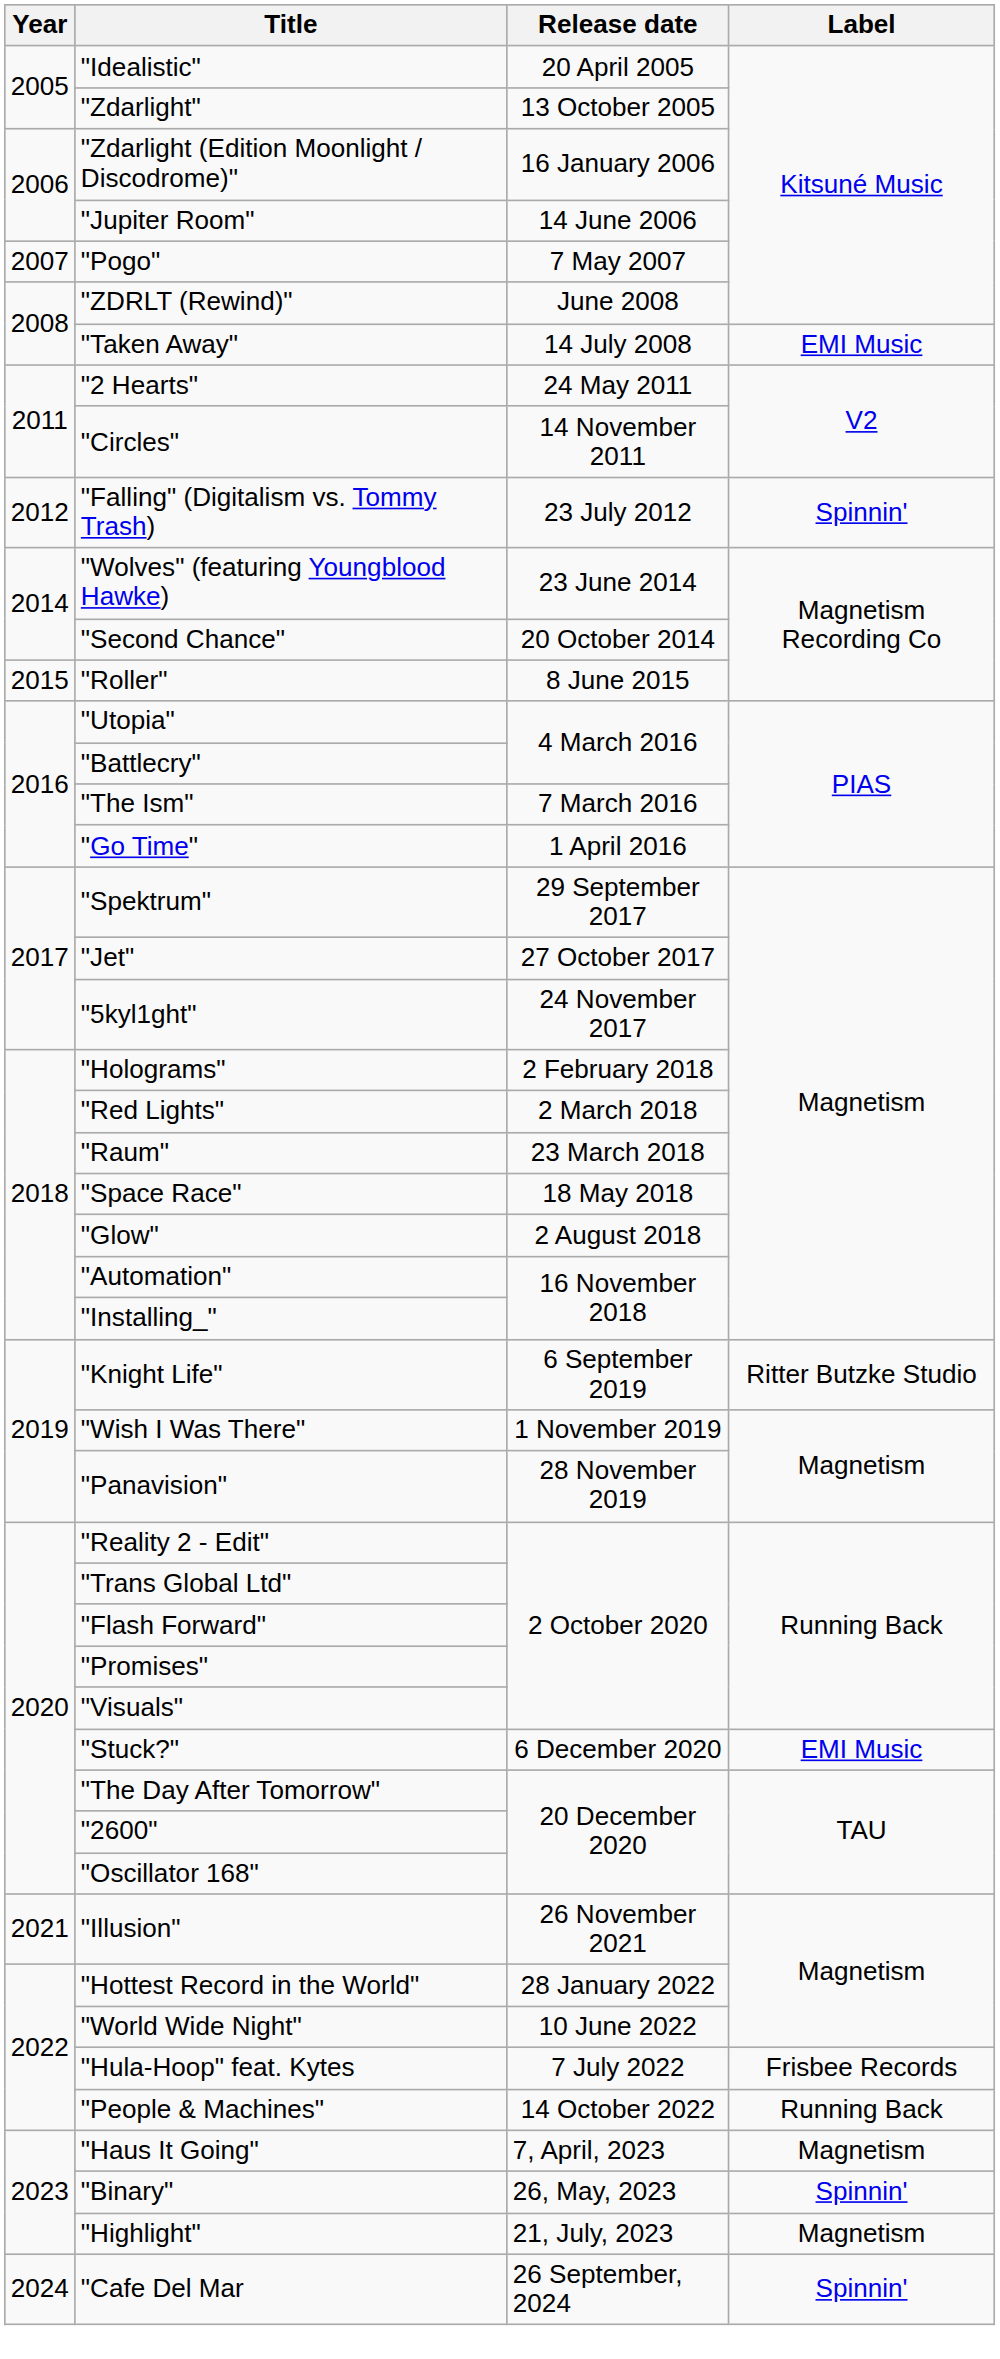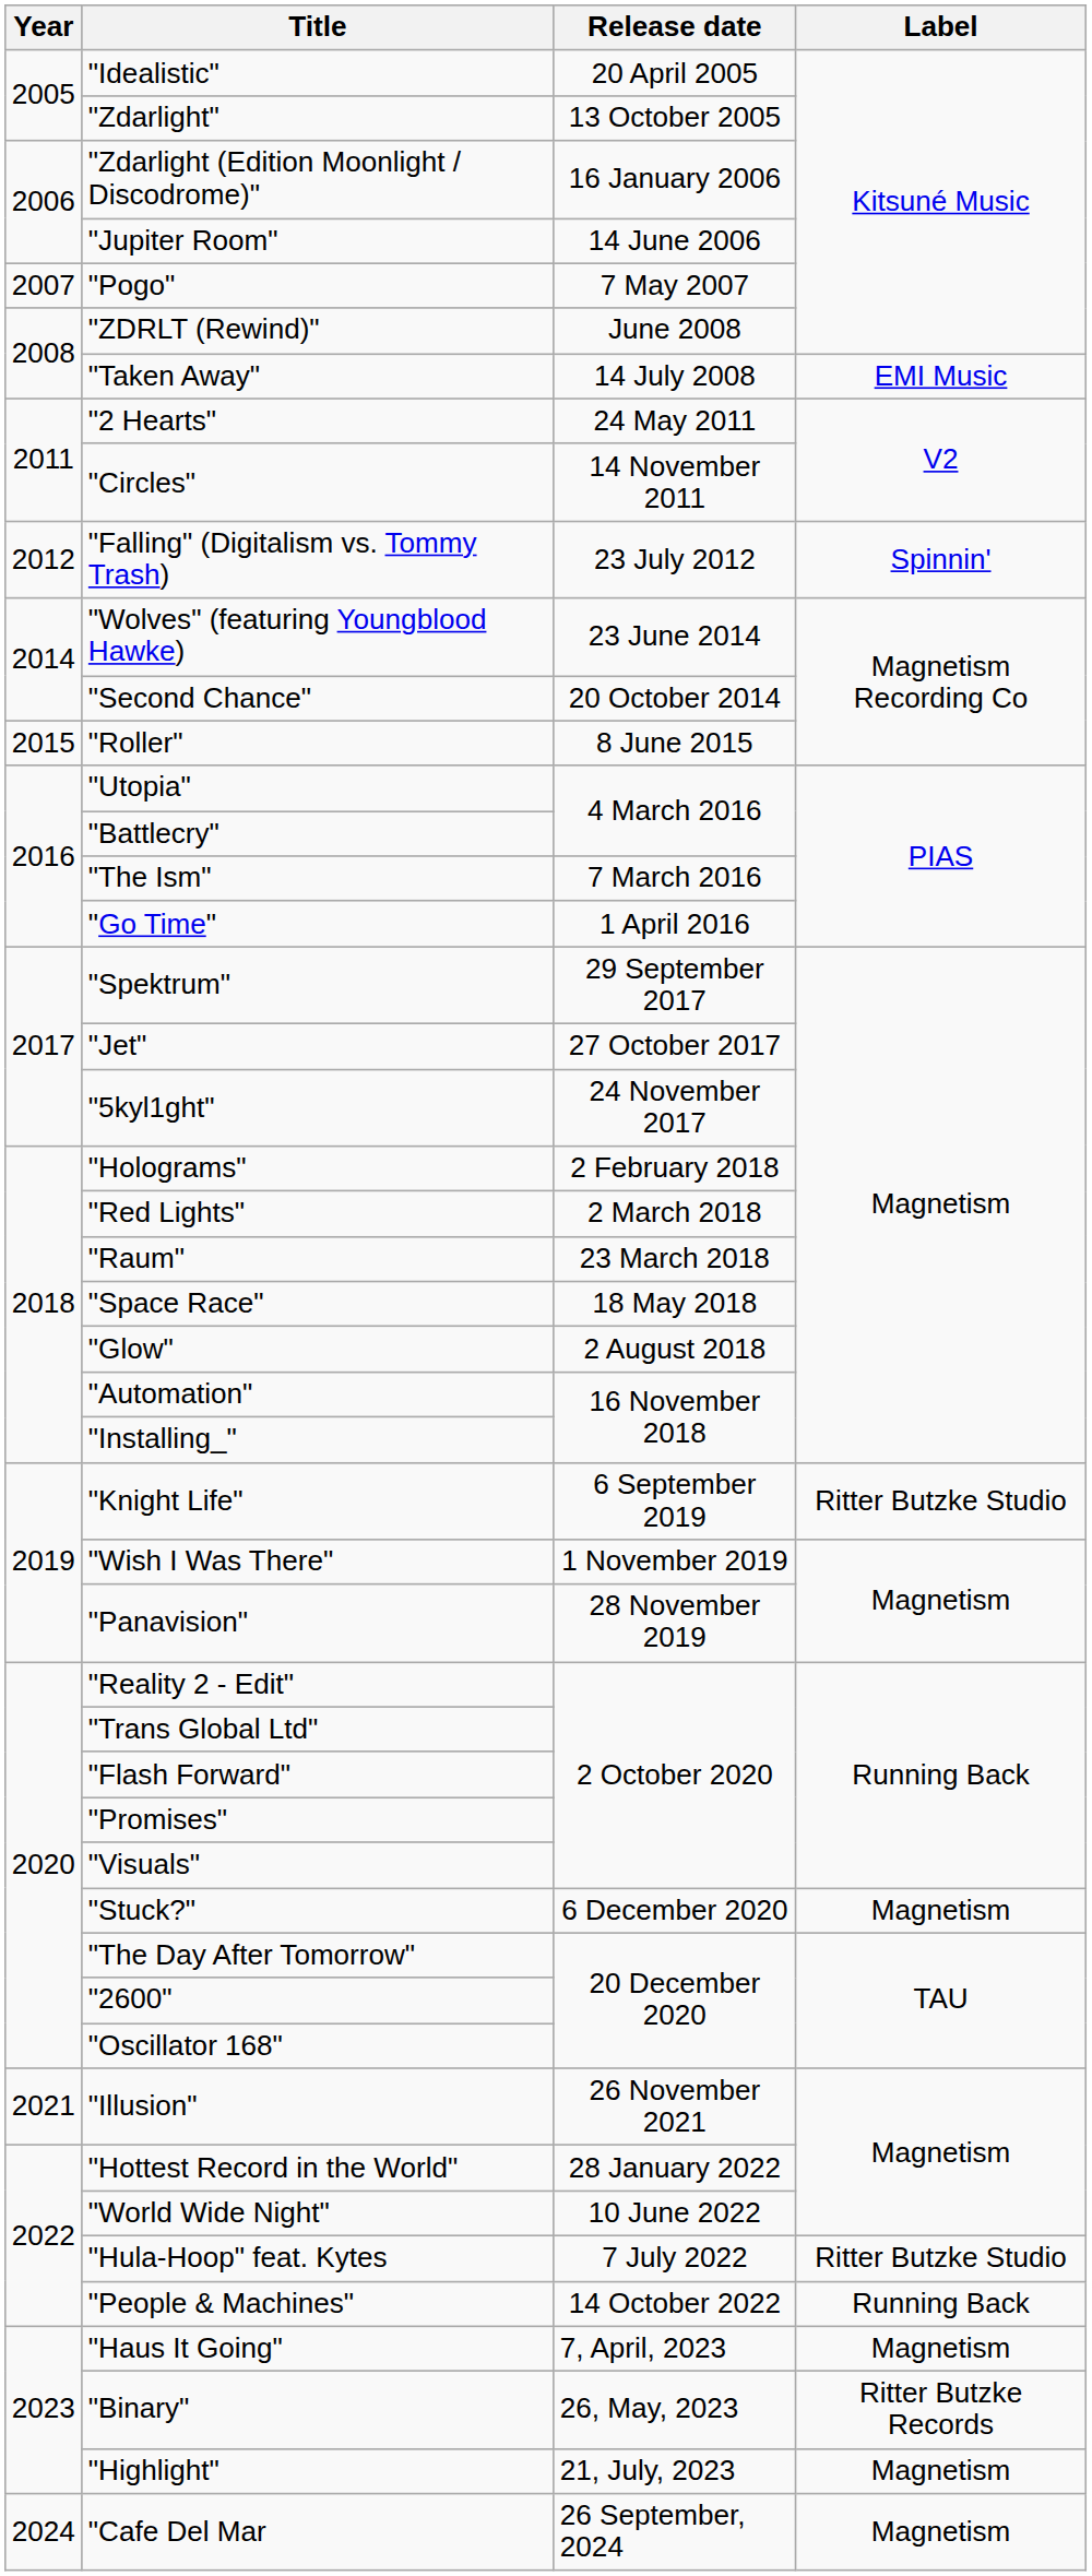"Stuck?" | Label: EMI Music -> Magnetism
"Hula-Hoop" feat. Kytes | Label: Frisbee Records -> Ritter Butzke Studio
"Binary" | Label: Spinnin' -> Ritter Butzke Records
"Cafe Del Mar | Label: Spinnin' -> Magnetism
